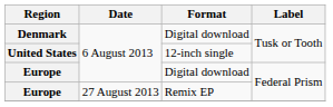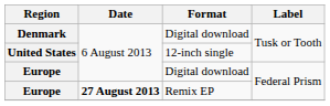Europe / Remix EP | Date: normal -> bold
